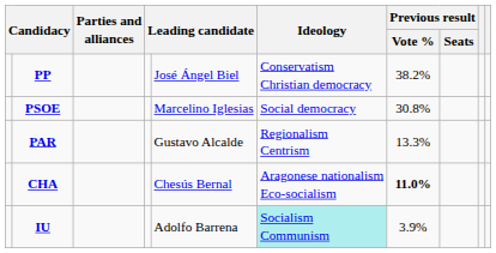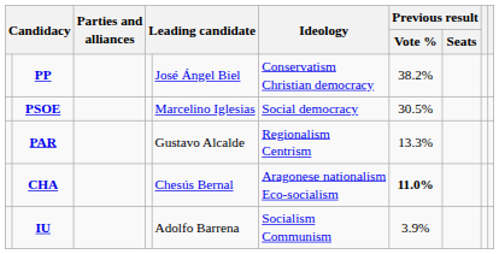PSOE | Previous result / Vote %: 30.8% -> 30.5%
IU | Ideology: paleturquoise background -> no background
